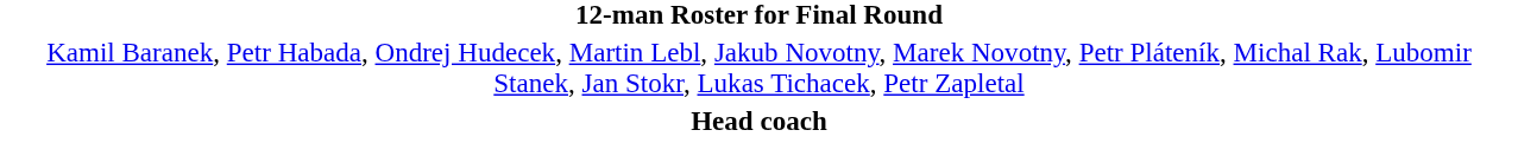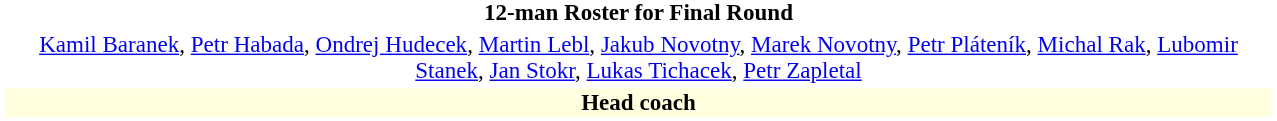row 3 | column 1: no background -> lightyellow background
